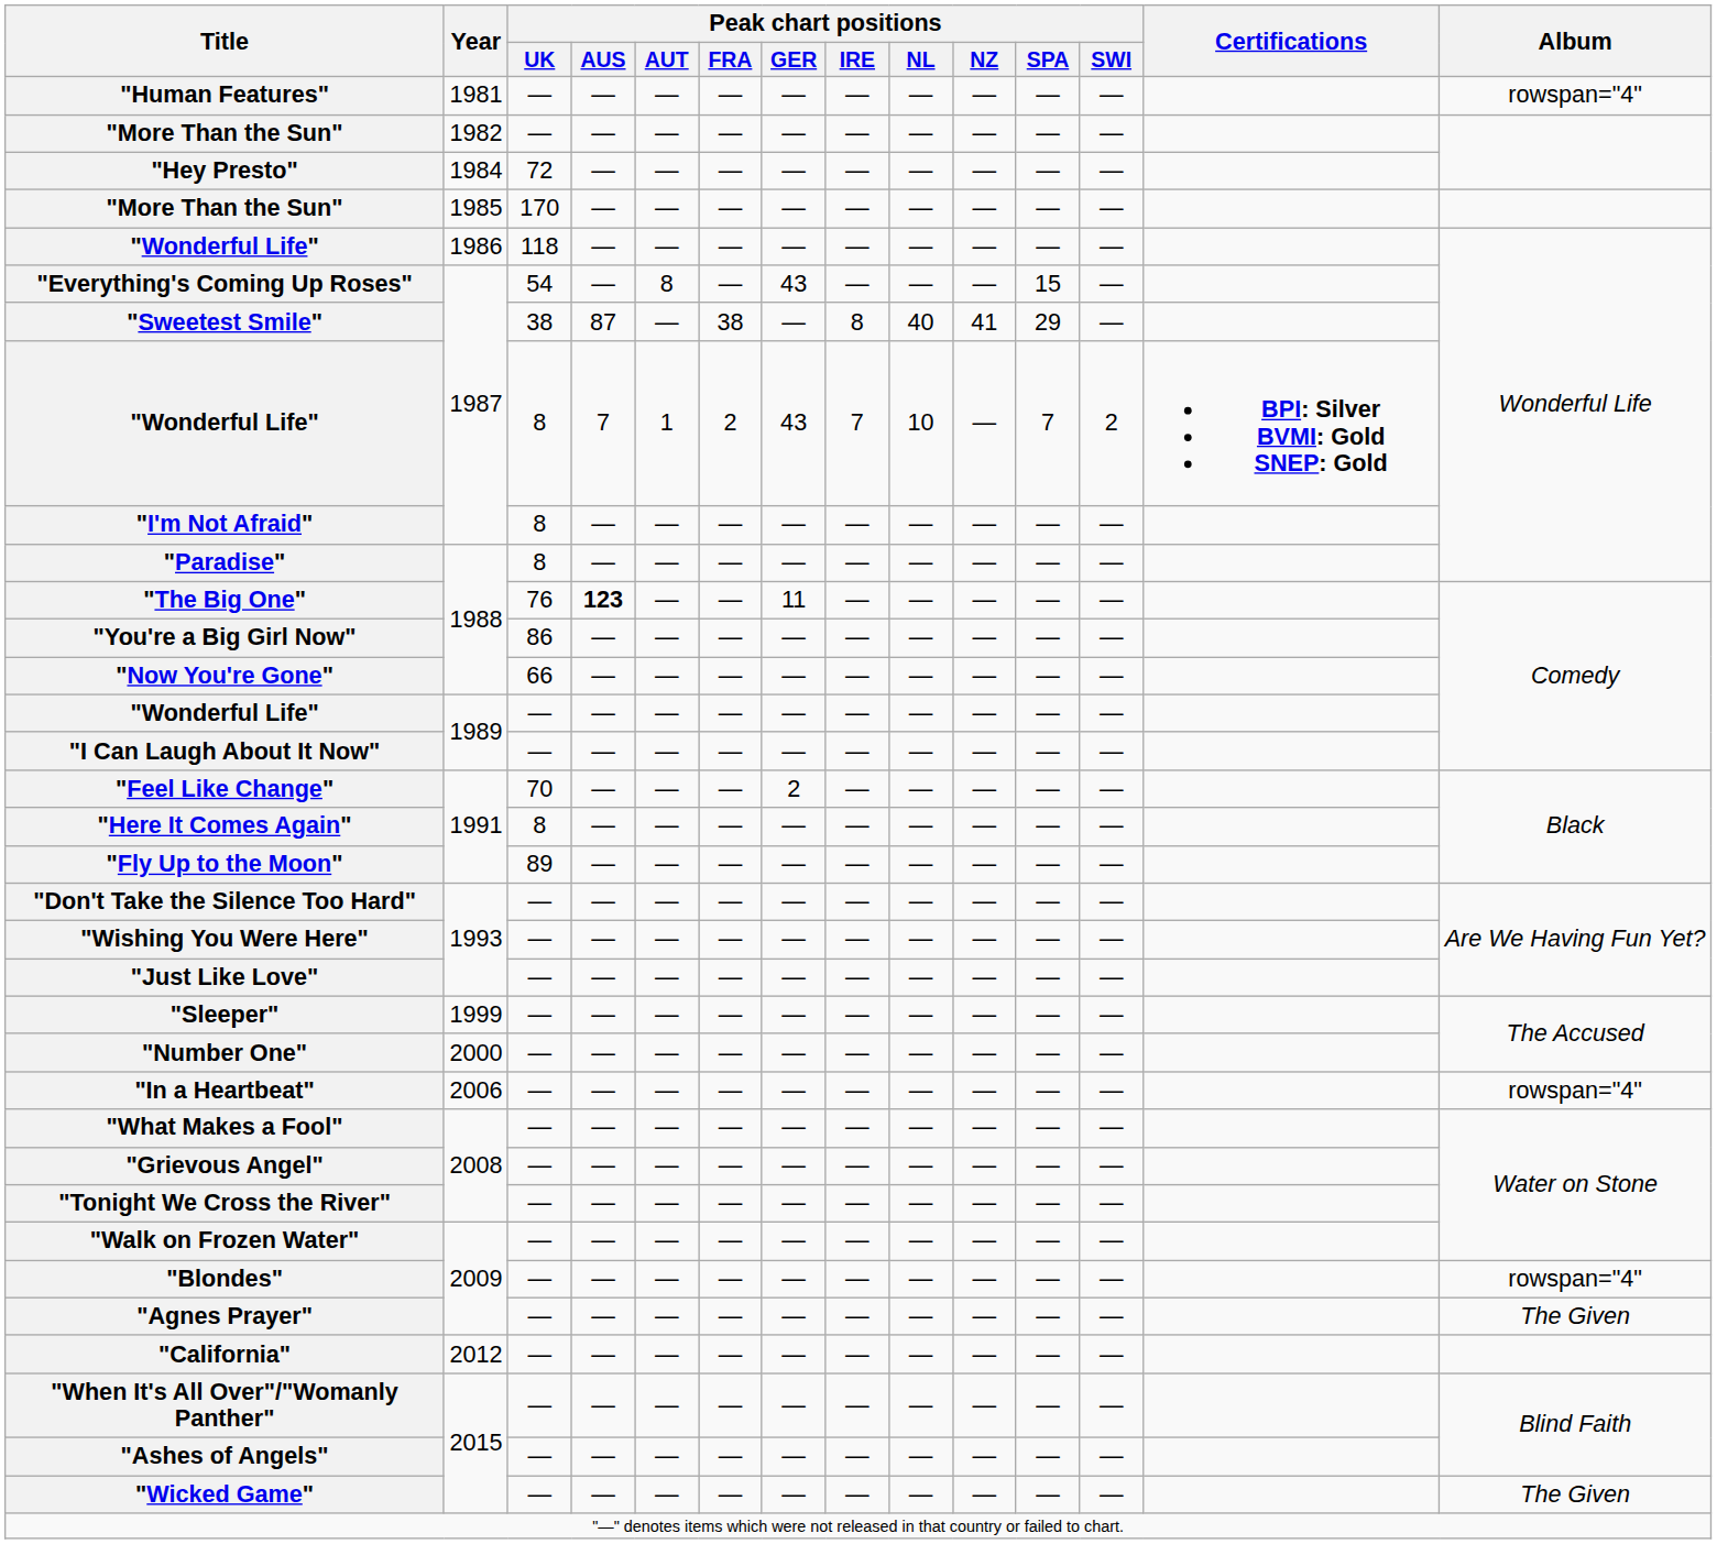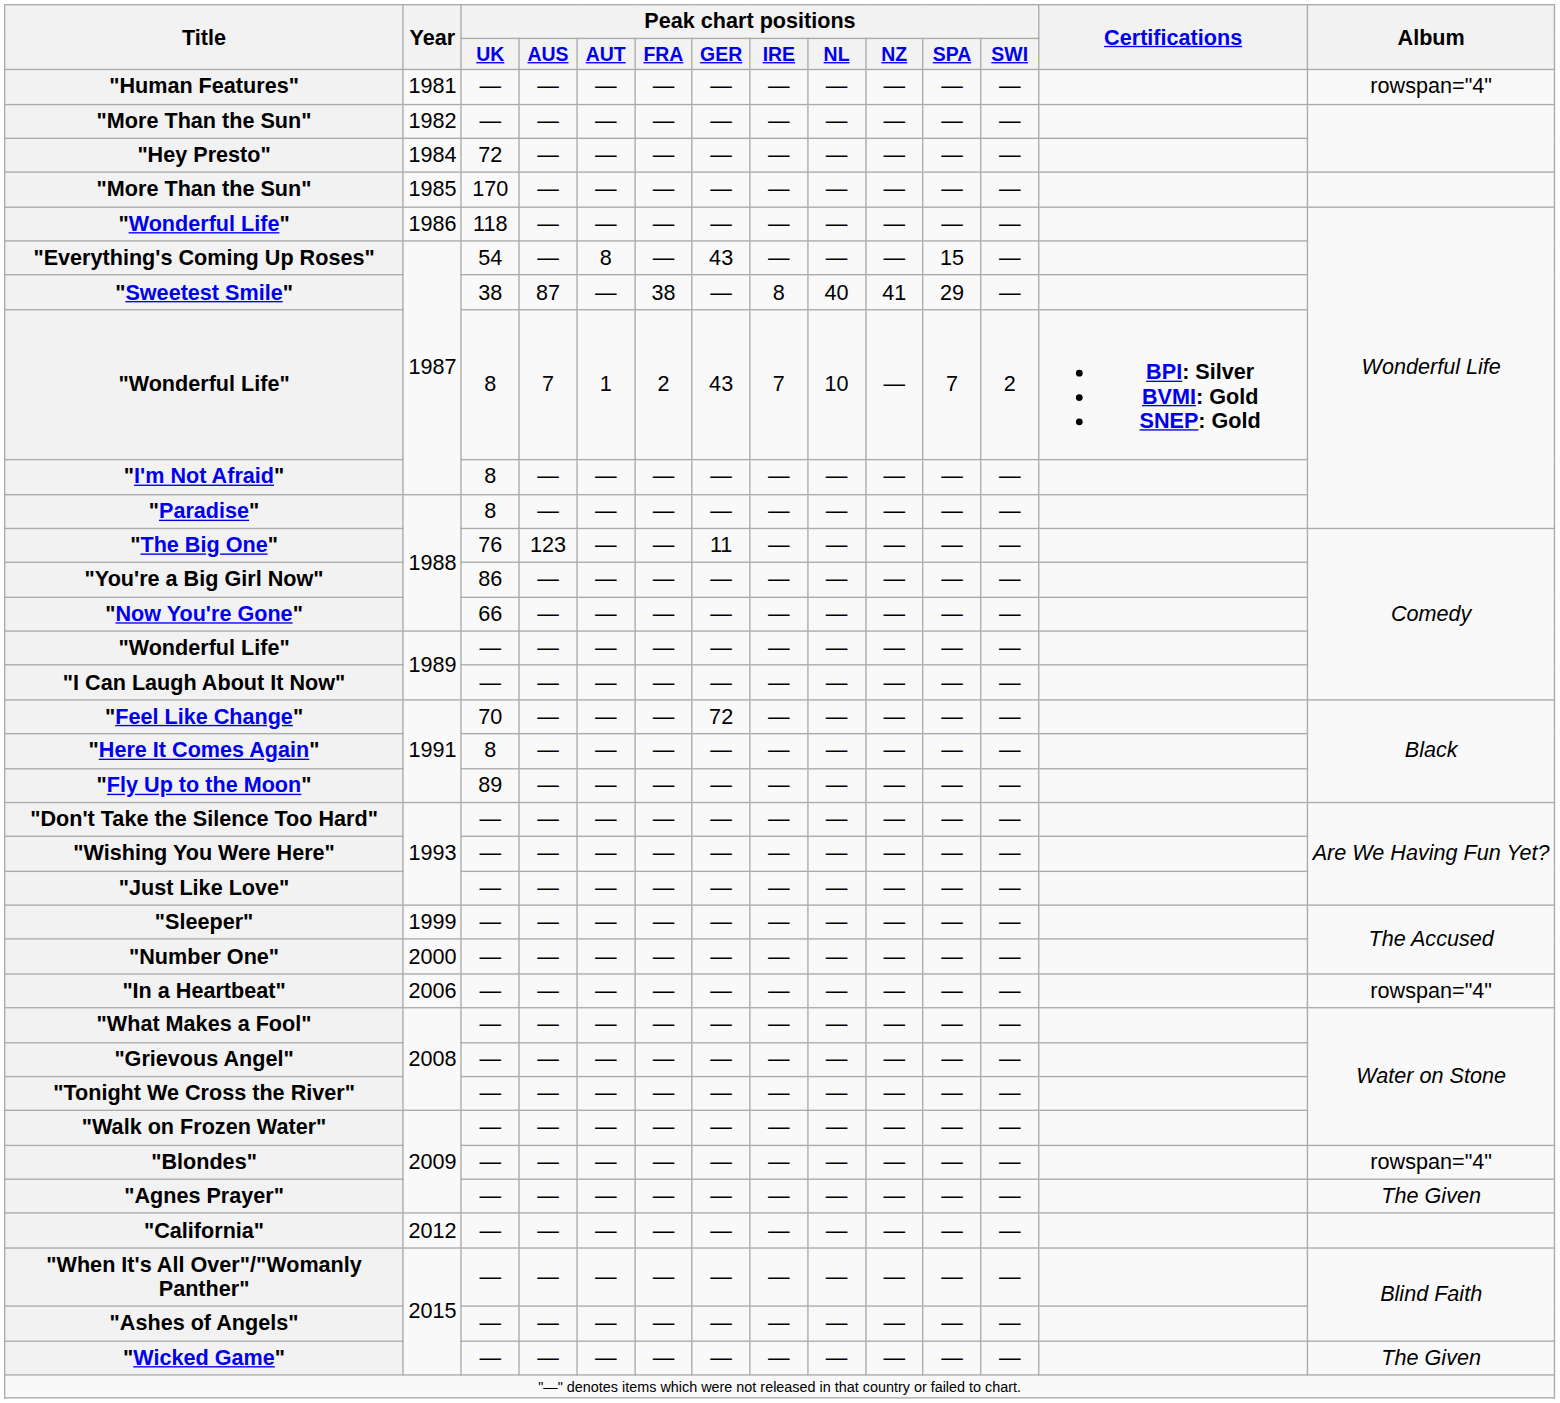"The Big One" | Peak chart positions / AUS: bold -> normal
"Feel Like Change" | Peak chart positions / GER: 2 -> 72
